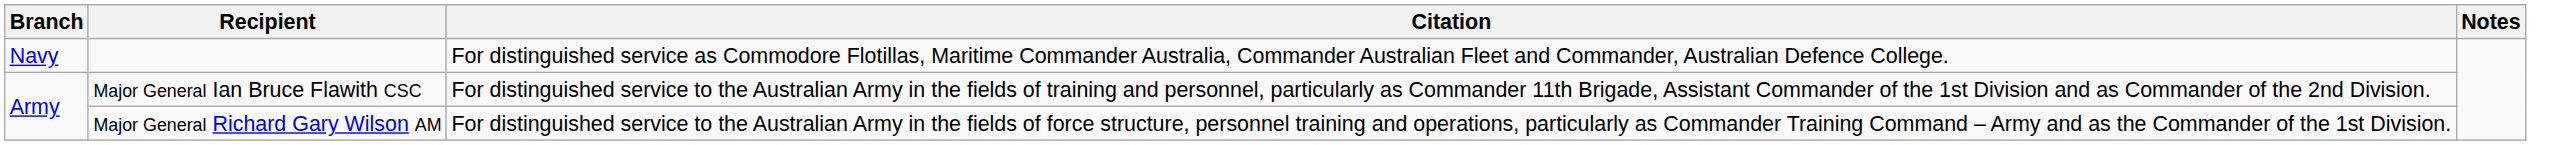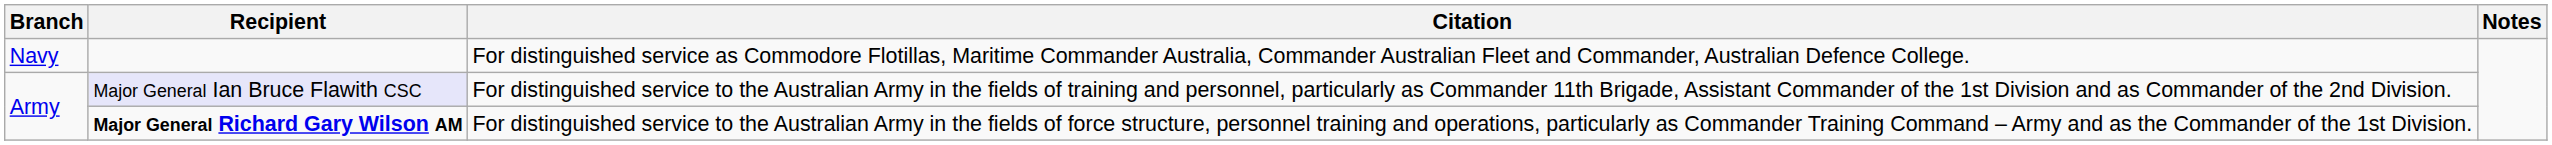Major General Ian Bruce Flawith CSC | Recipient: no background -> lavender background
Major General Richard Gary Wilson AM | Recipient: normal -> bold
